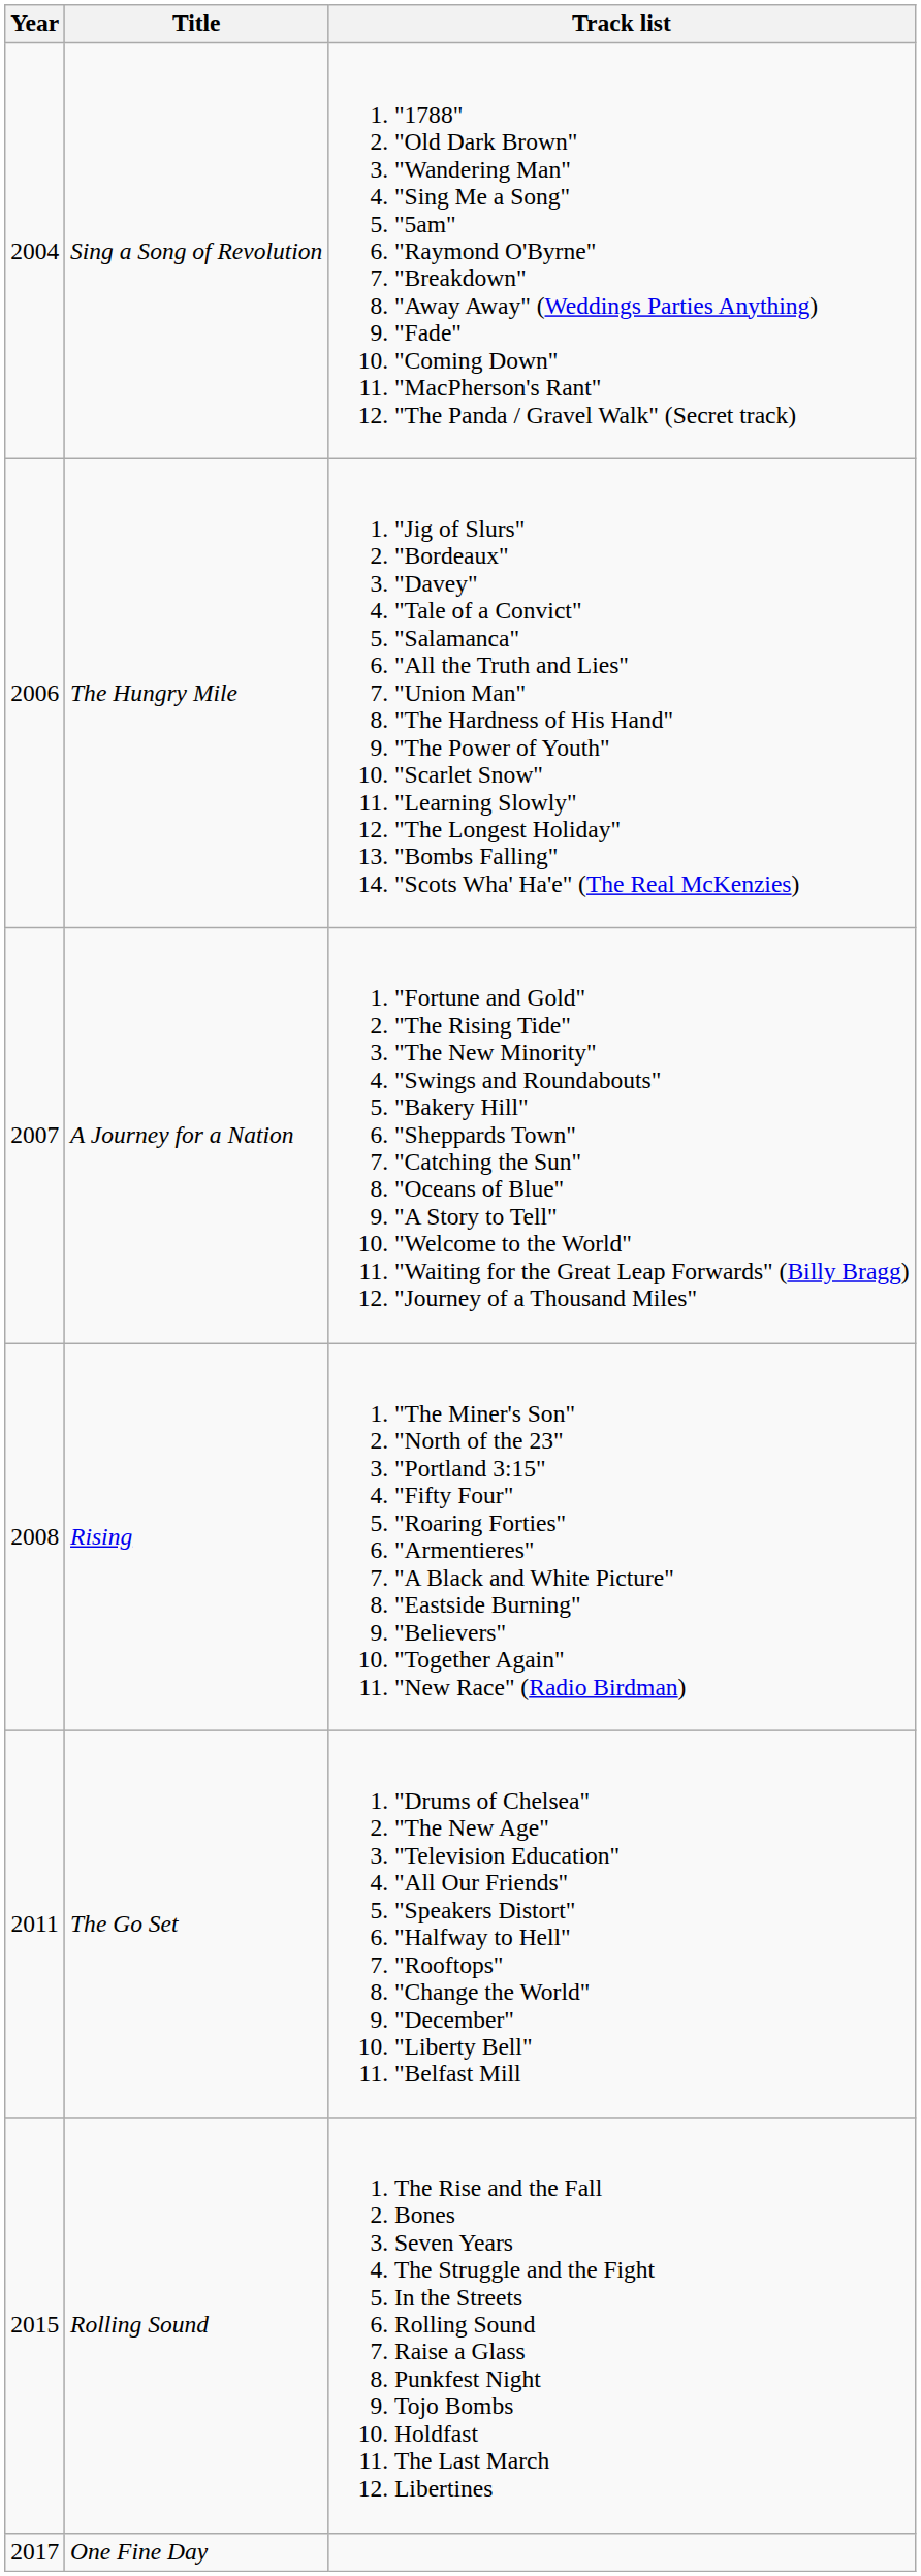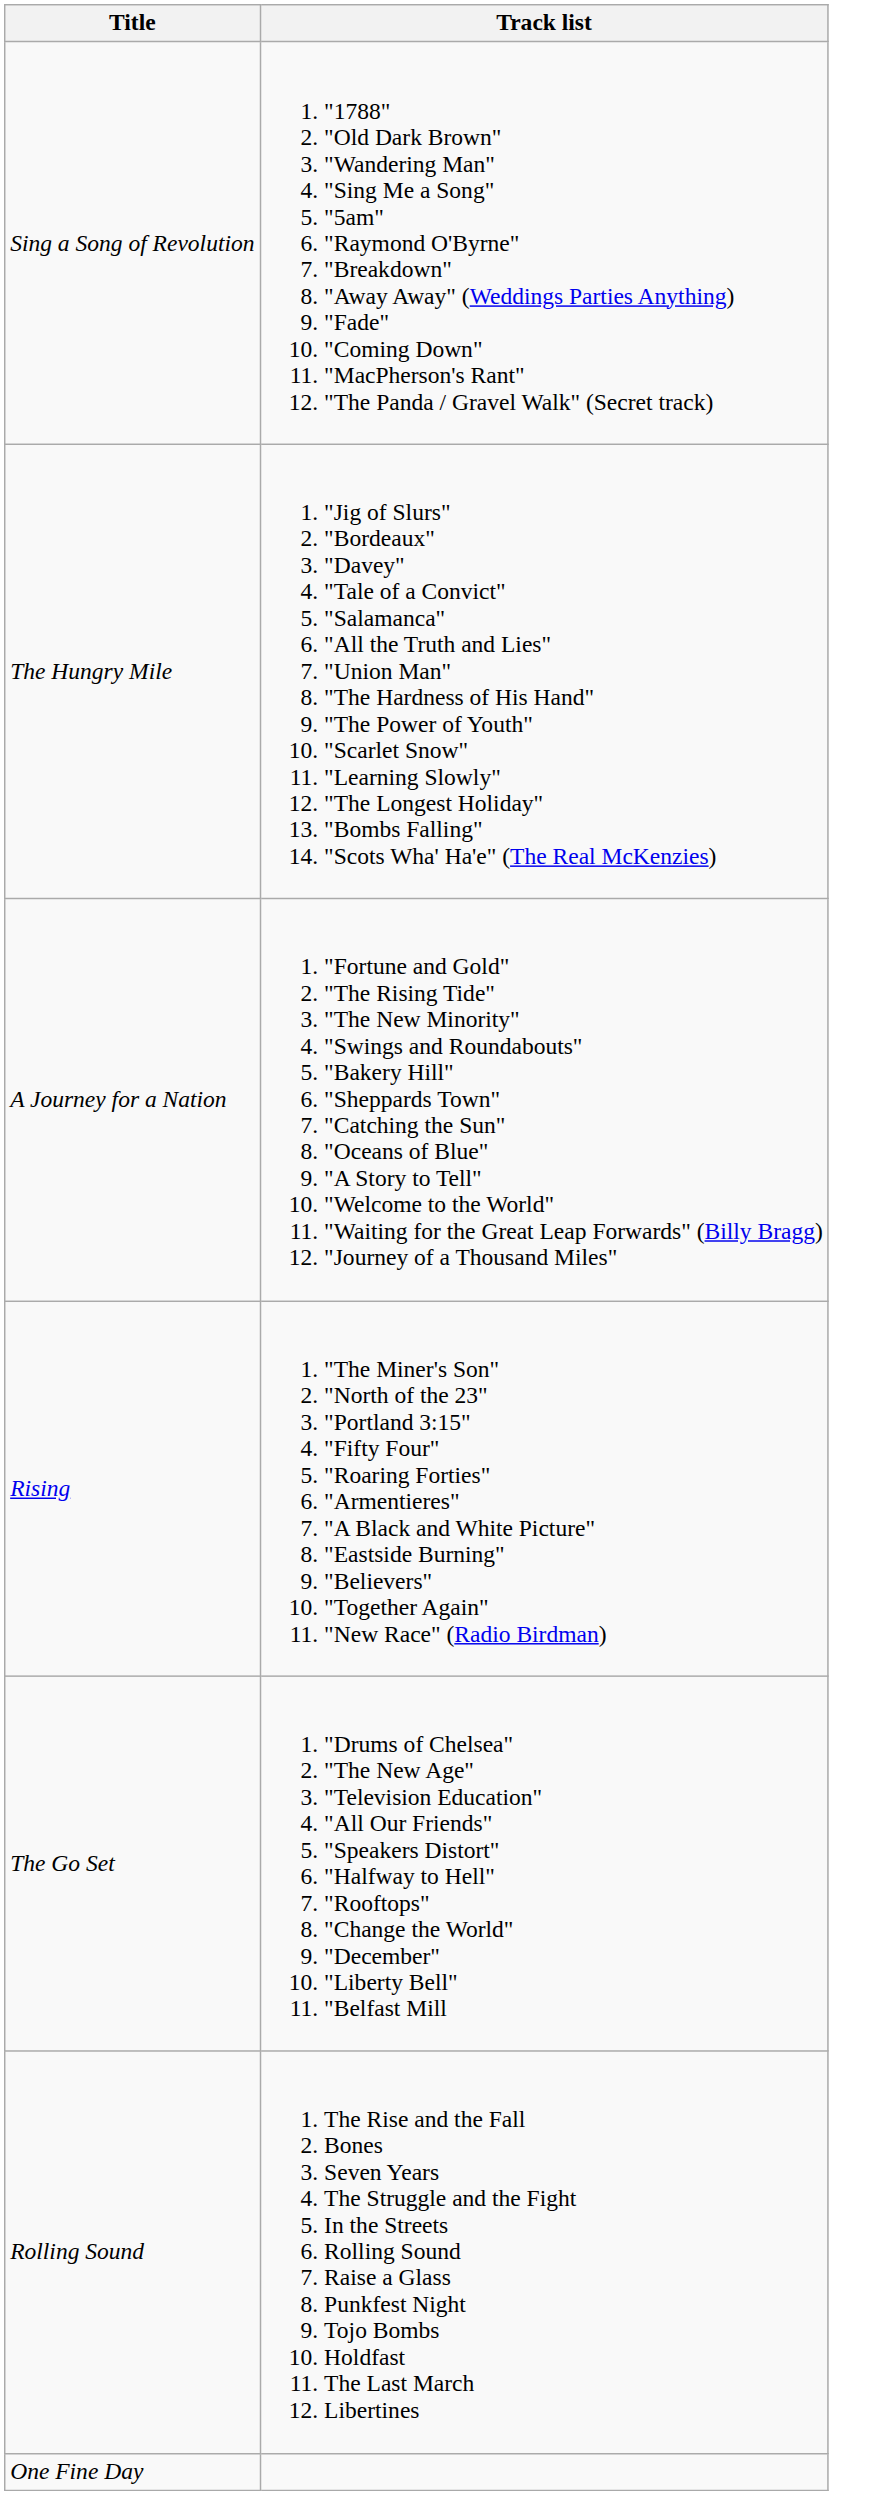- column: Year | 2004 | 2006 | 2007 | 2008 | 2011 | 2015 | 2017
